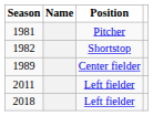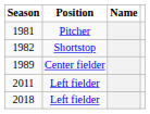columns swapped: Name <-> Position
